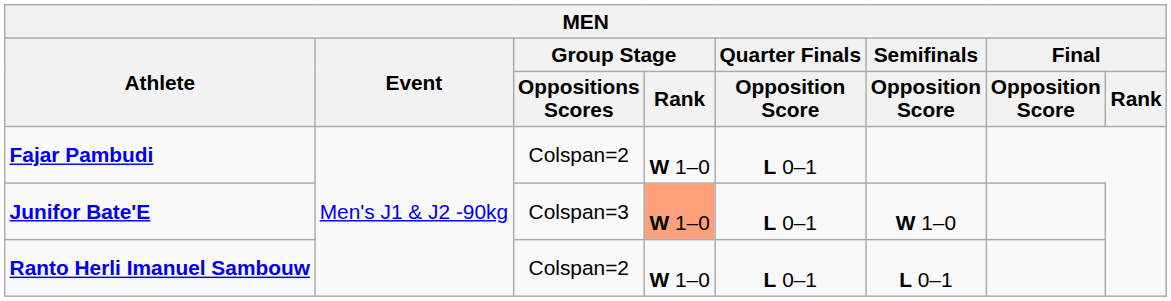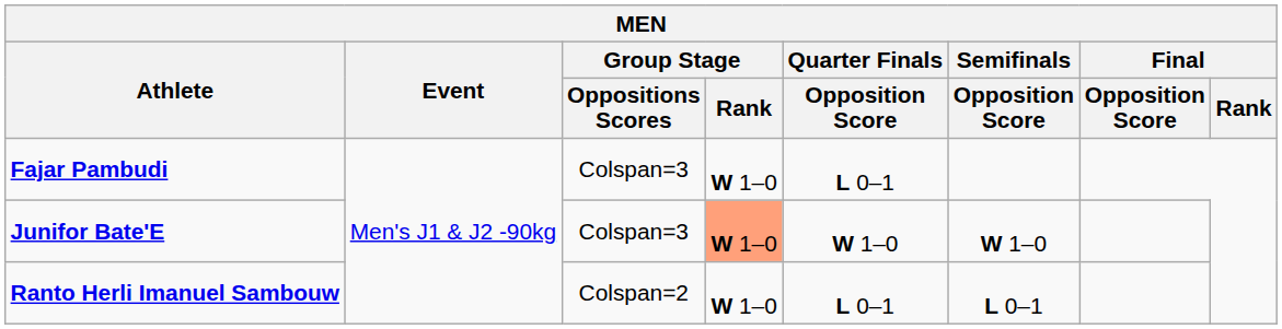Fajar Pambudi | Group Stage / Oppositions Scores: Colspan=2 -> Colspan=3
Junifor Bate'E | Quarter Finals / Opposition Score: L 0–1 -> W 1–0
